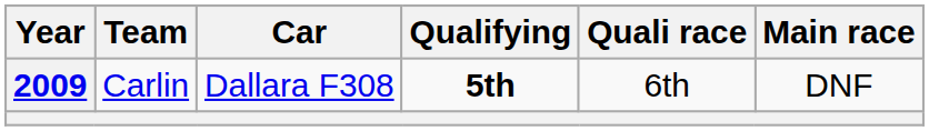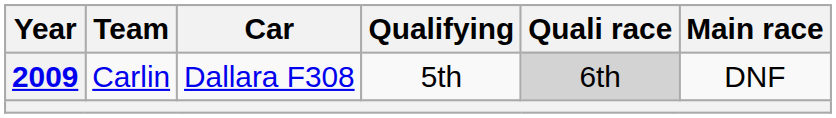2009 | Qualifying: bold -> normal
2009 | Quali race: no background -> lightgrey background
